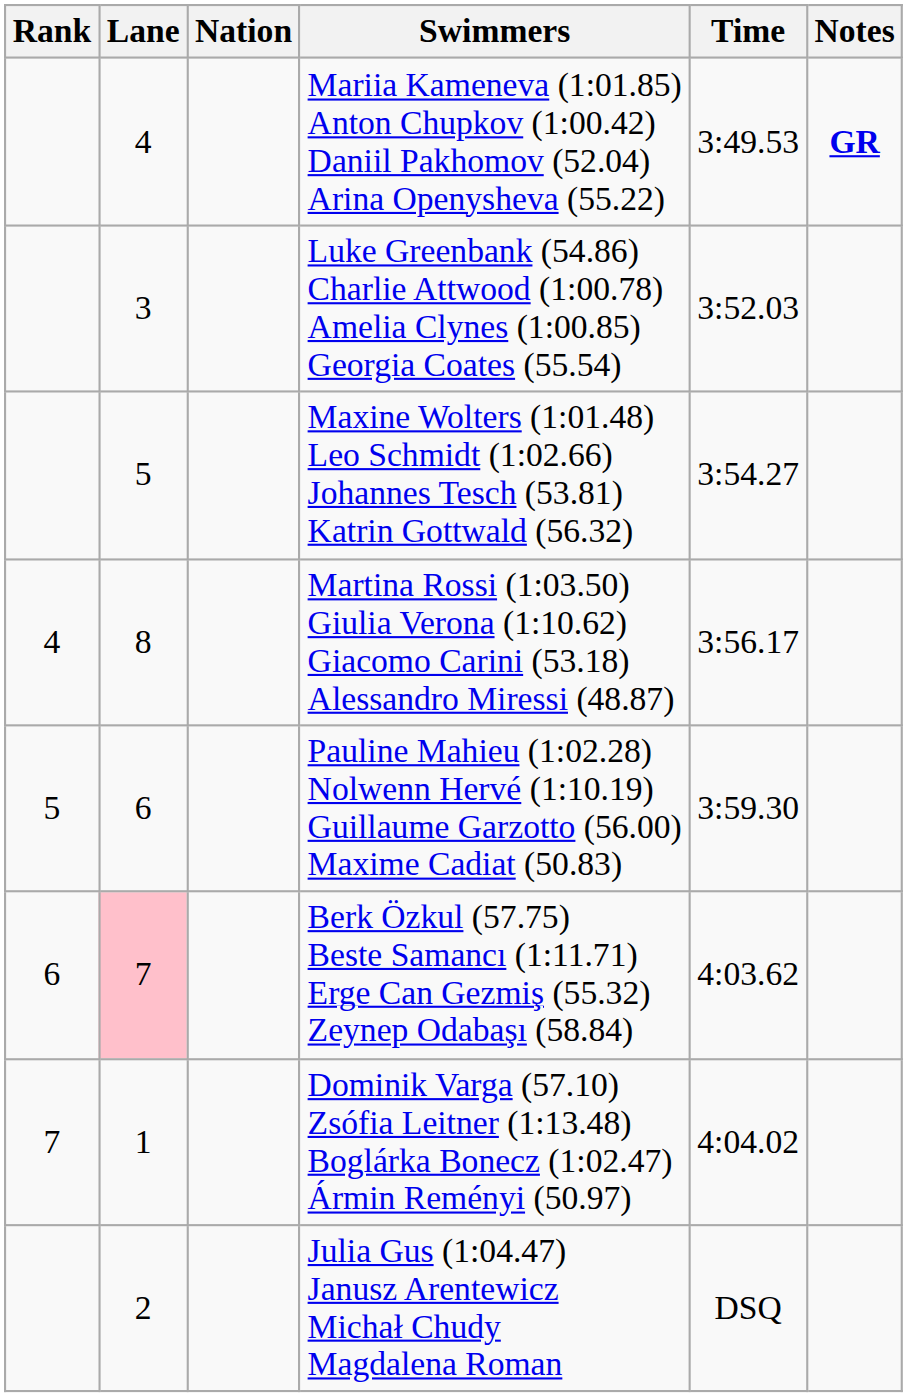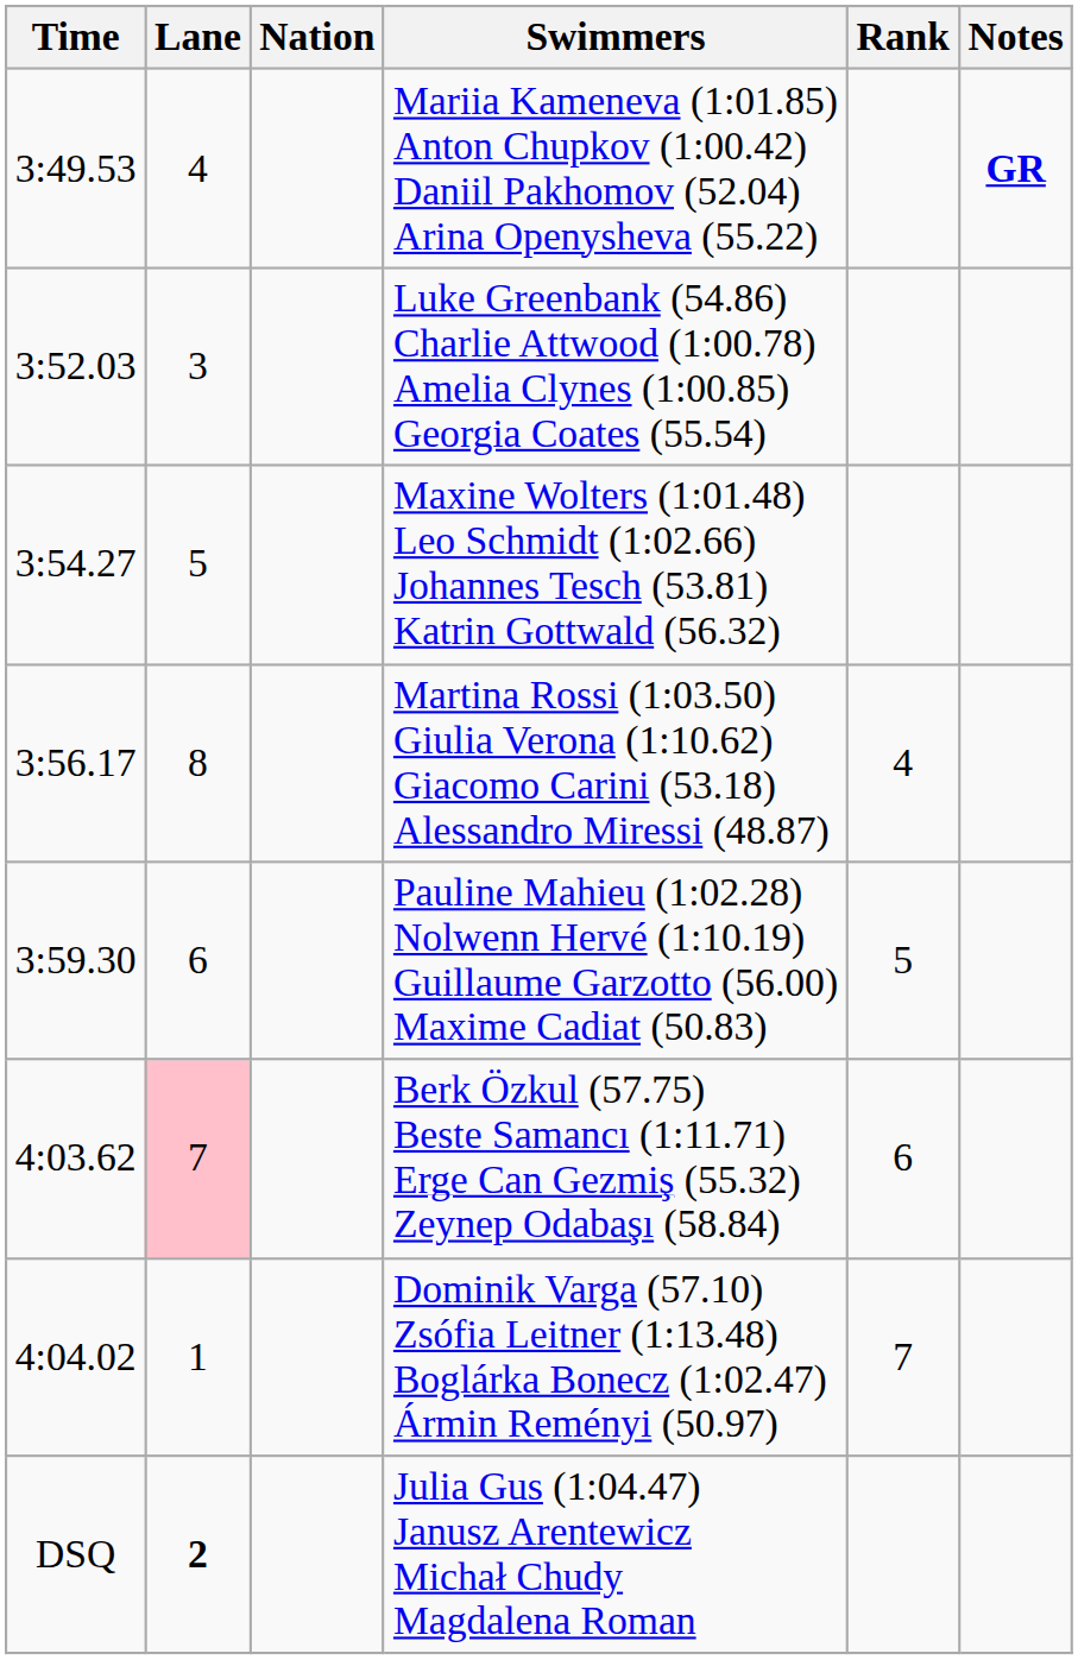columns swapped: Rank <-> Time
row 9 | Lane: normal -> bold
